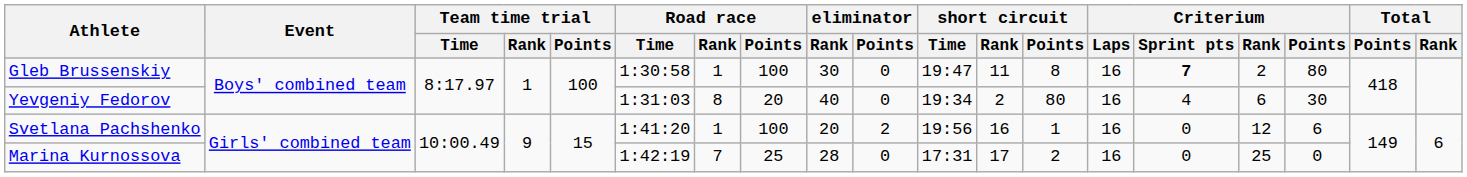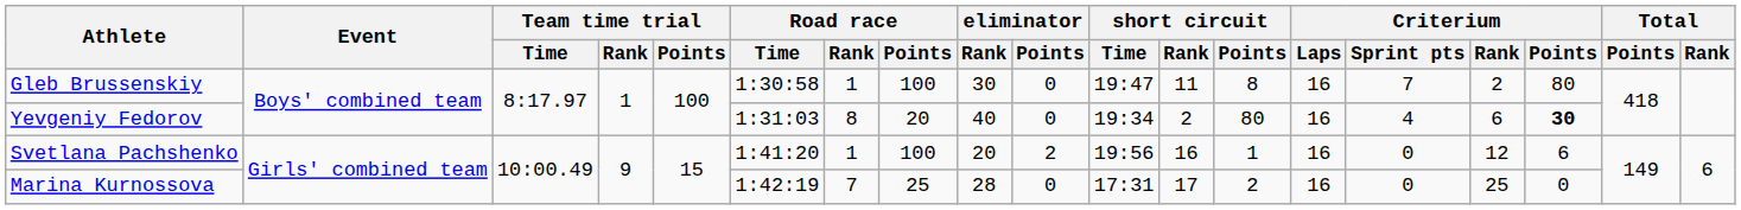row 3 | Criterium / Sprint pts: bold -> normal
row 4 | Criterium / Points: normal -> bold
